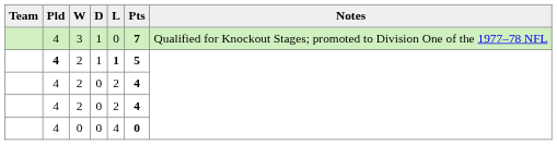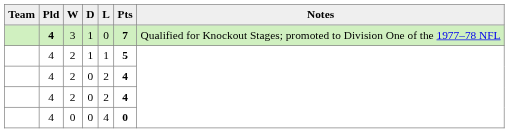3 | Pld: normal -> bold
2 / 1 | Pld: bold -> normal
2 / 1 | L: bold -> normal
